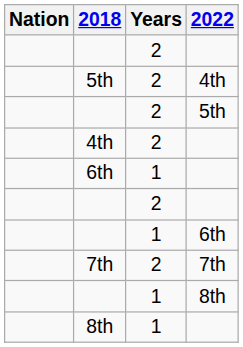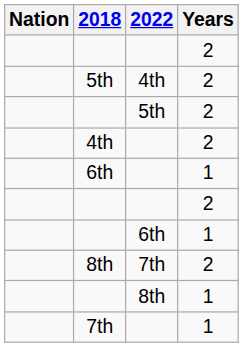columns swapped: 2022 <-> Years
row 9 | 2018: 7th -> 8th
row 11 | 2018: 8th -> 7th
